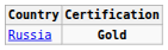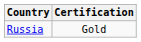Russia | Certification: bold -> normal
